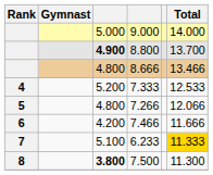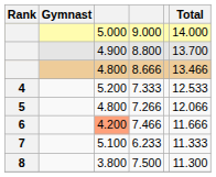8.800 | column 3: bold -> normal
7.466 | column 3: no background -> lightsalmon background
6.233 | Total: gold background -> no background
7.500 | column 3: bold -> normal
